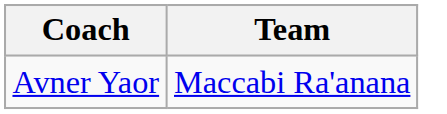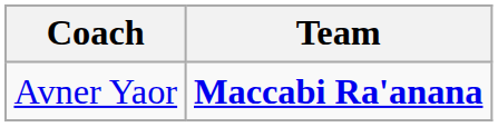Avner Yaor | Team: normal -> bold
